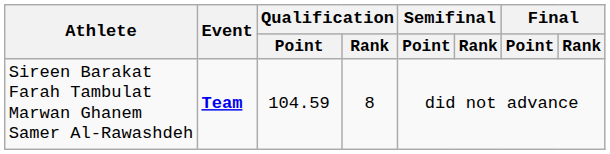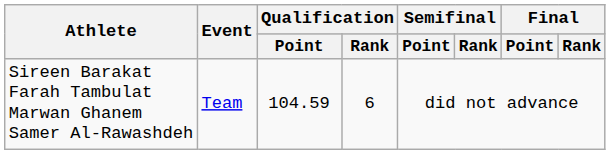row 3 | Event: bold -> normal
row 3 | Qualification / Rank: 8 -> 6
